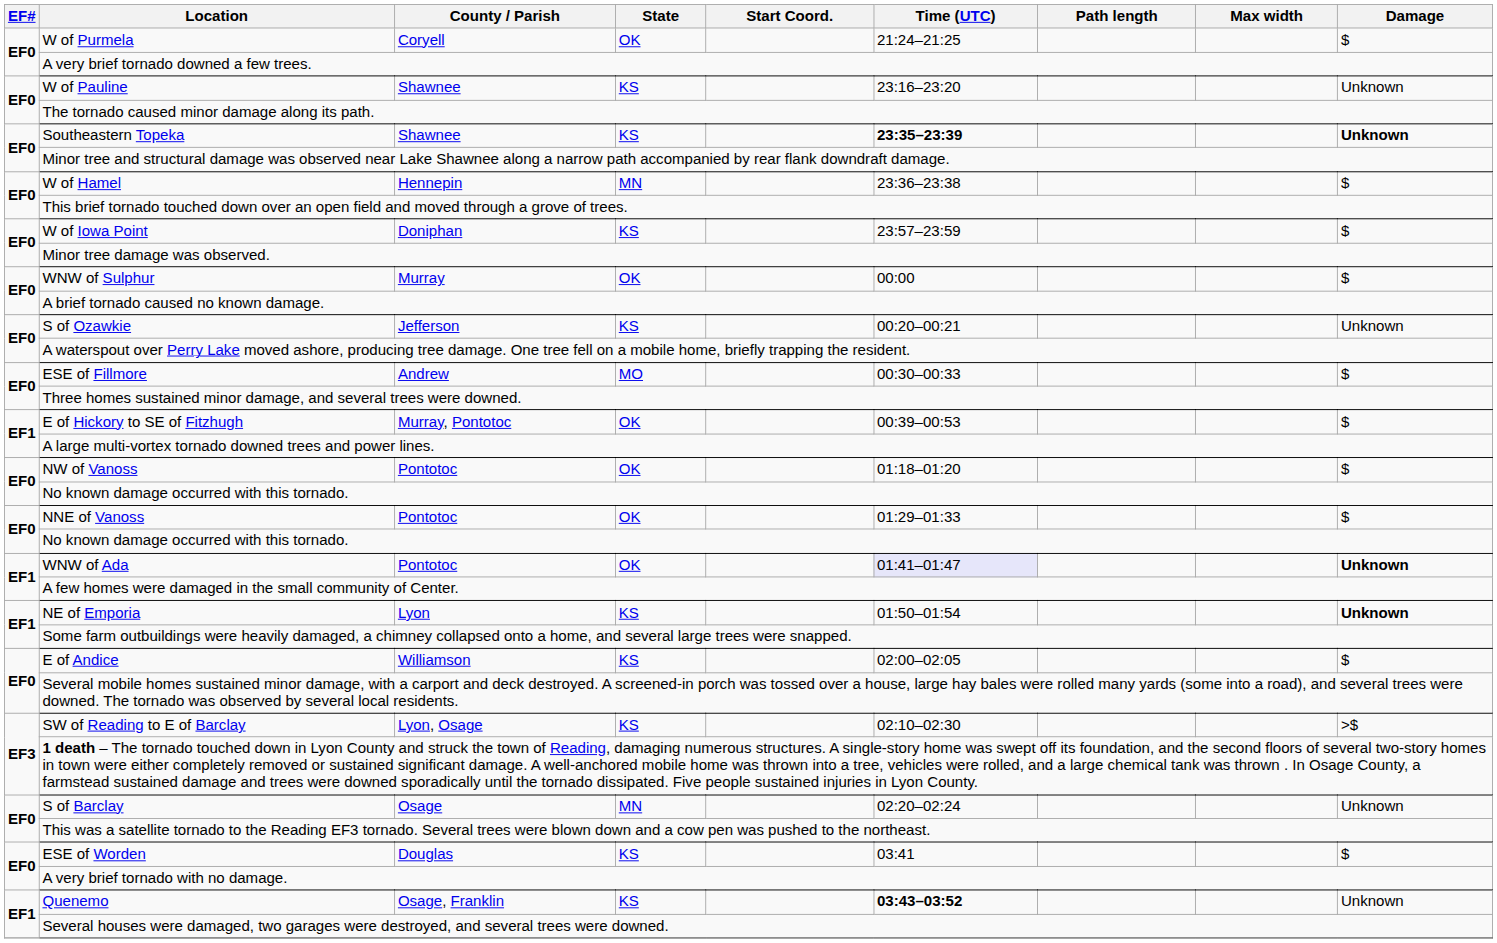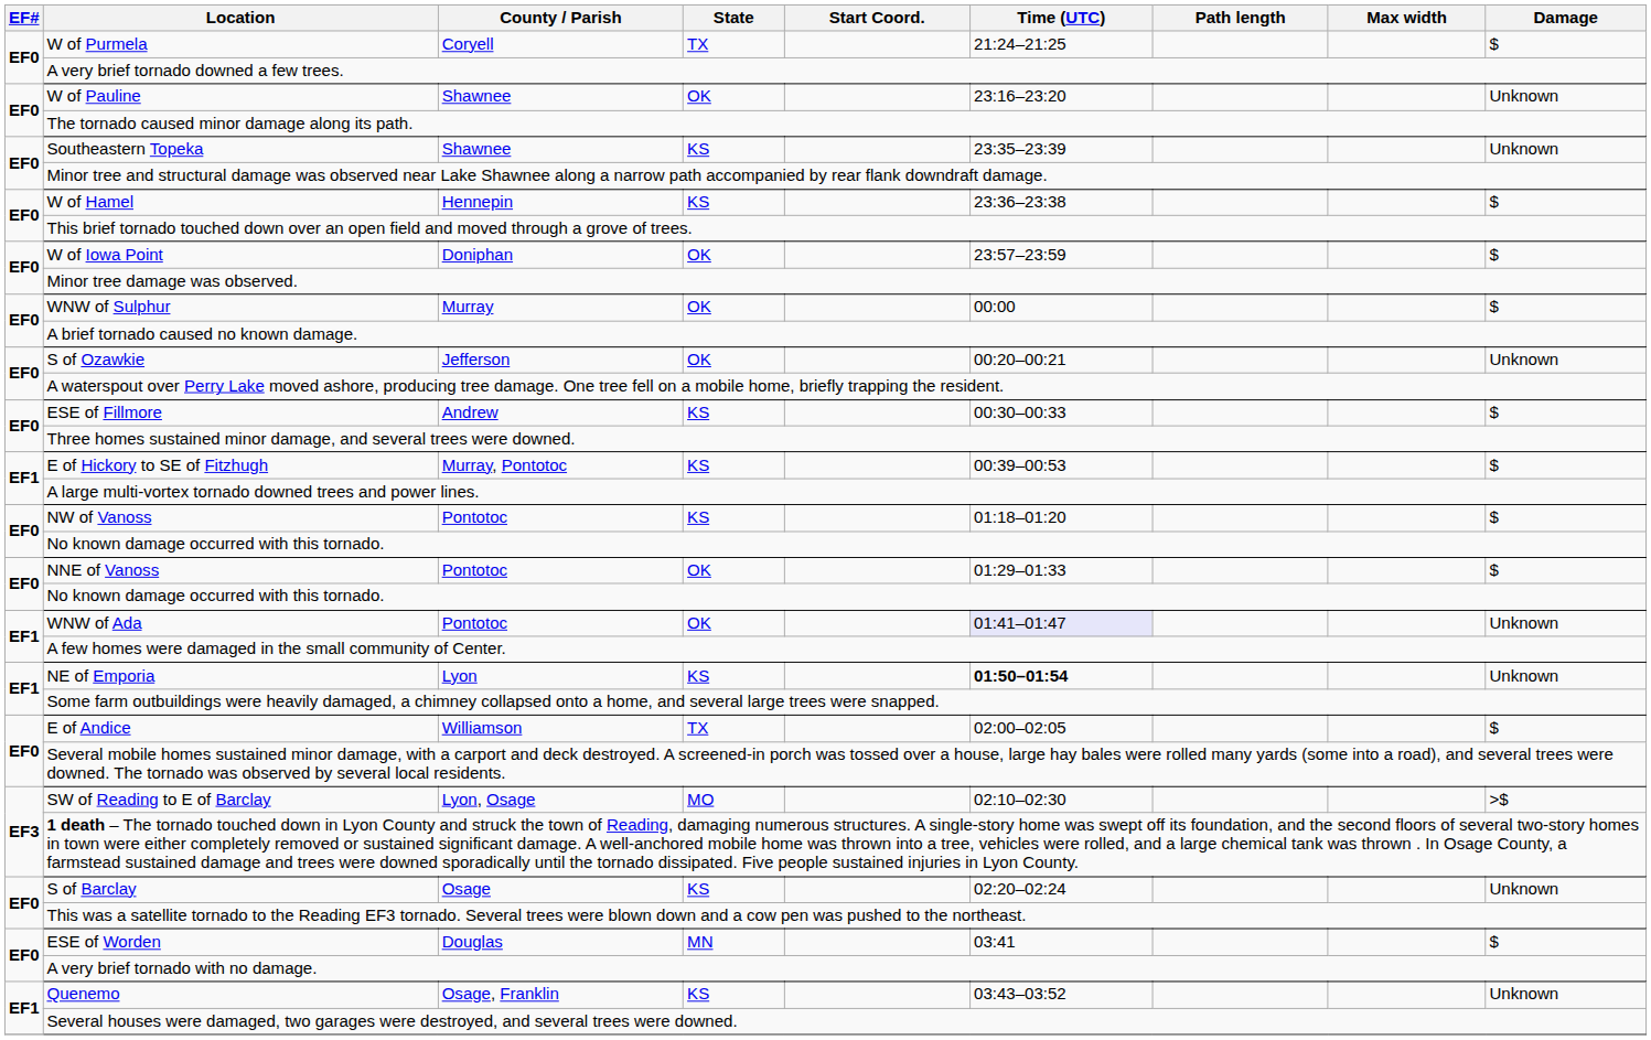W of Purmela | State: OK -> TX
W of Pauline | State: KS -> OK
Southeastern Topeka | Time (UTC): bold -> normal
Southeastern Topeka | Damage: bold -> normal
W of Hamel | State: MN -> KS
W of Iowa Point | State: KS -> OK
S of Ozawkie | State: KS -> OK
ESE of Fillmore | State: MO -> KS
E of Hickory to SE of Fitzhugh | State: OK -> KS
NW of Vanoss | State: OK -> KS
WNW of Ada | Damage: bold -> normal
NE of Emporia | Time (UTC): normal -> bold
NE of Emporia | Damage: bold -> normal
E of Andice | State: KS -> TX
SW of Reading to E of Barclay | State: KS -> MO
S of Barclay | State: MN -> KS
ESE of Worden | State: KS -> MN
Quenemo | Time (UTC): bold -> normal
